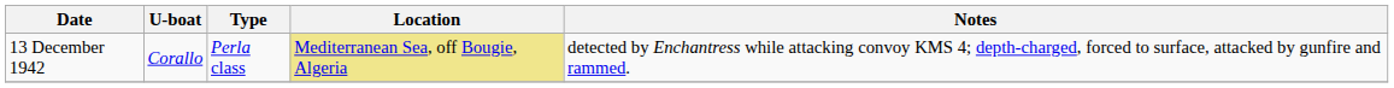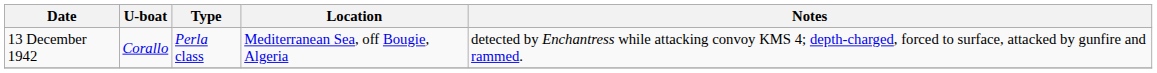13 December 1942 | Location: khaki background -> no background
